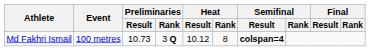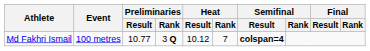Md Fakhri Ismail | Preliminaries / Result: 10.73 -> 10.77
Md Fakhri Ismail | Heat / Rank: 8 -> 7
